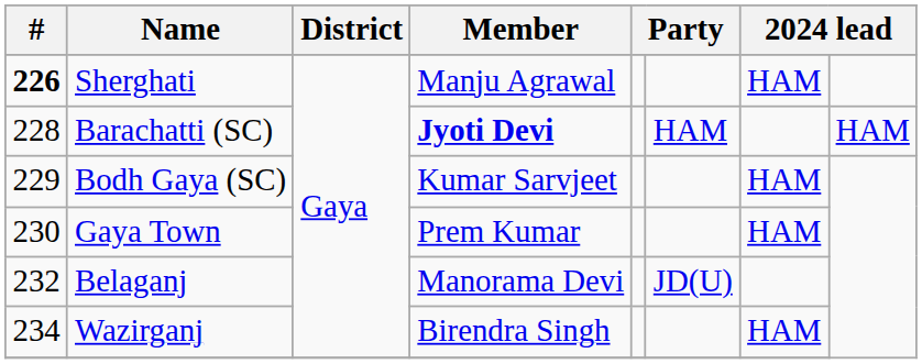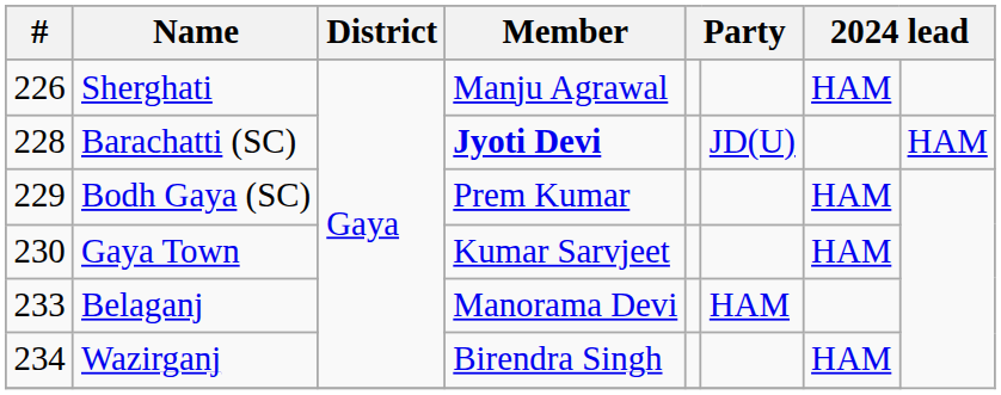Sherghati | #: bold -> normal
Barachatti (SC) | column 6: HAM -> JD(U)
Bodh Gaya (SC) | Member: Kumar Sarvjeet -> Prem Kumar
Gaya Town | Member: Prem Kumar -> Kumar Sarvjeet
Belaganj | #: 232 -> 233
Belaganj | column 6: JD(U) -> HAM
